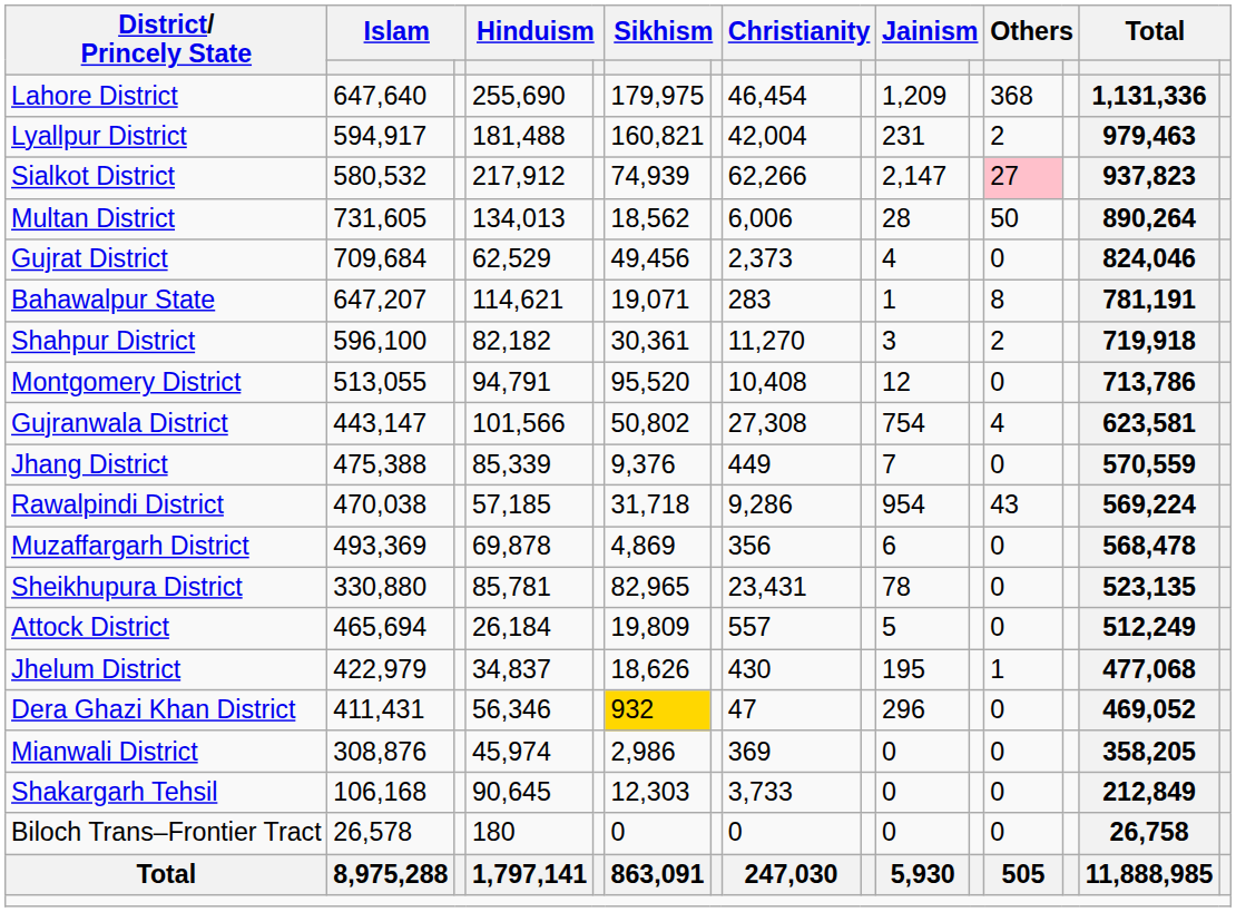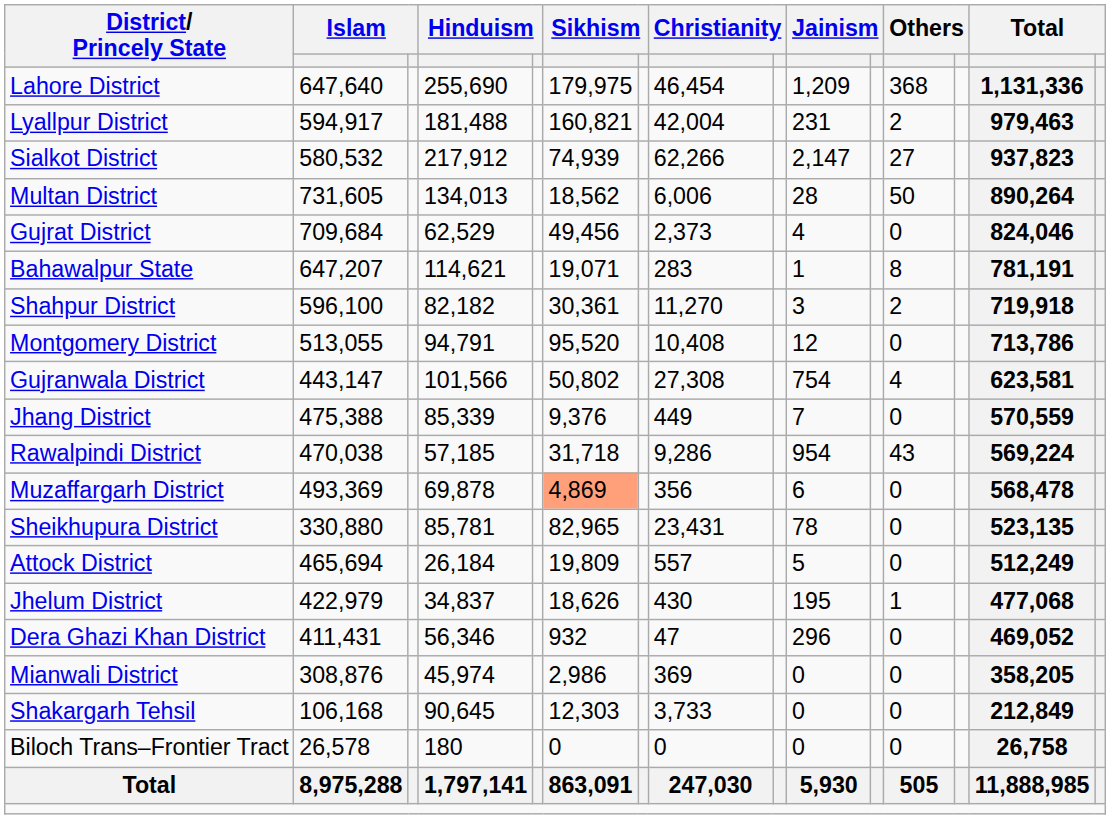Sialkot District | column 12: pink background -> no background
Muzaffargarh District | column 6: no background -> lightsalmon background
Dera Ghazi Khan District | column 6: gold background -> no background
